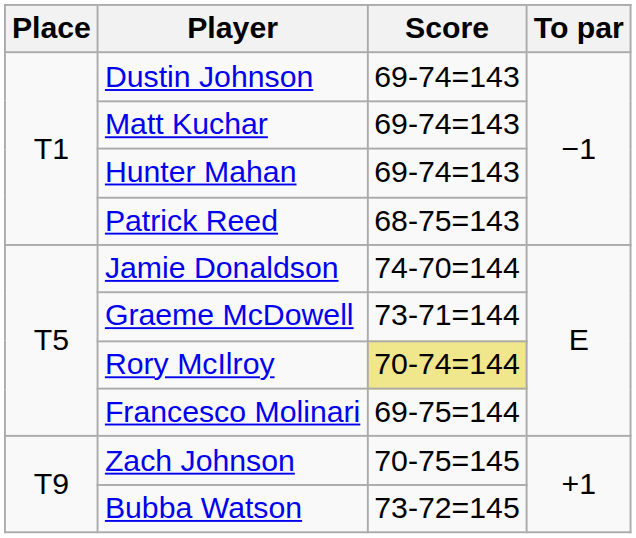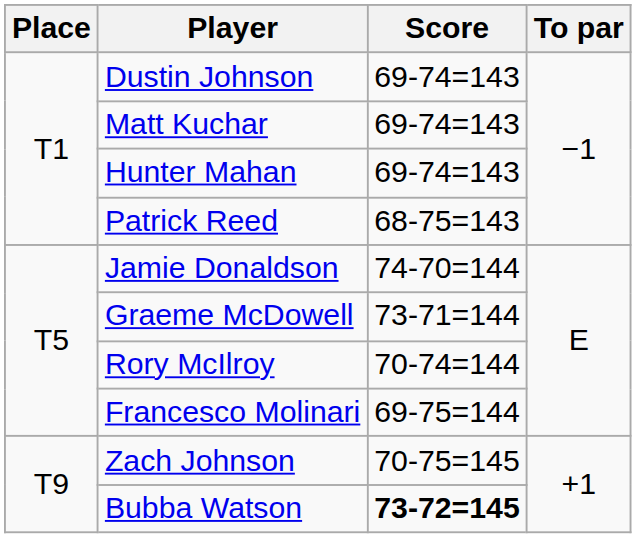Rory McIlroy | Score: khaki background -> no background
Bubba Watson | Score: normal -> bold
